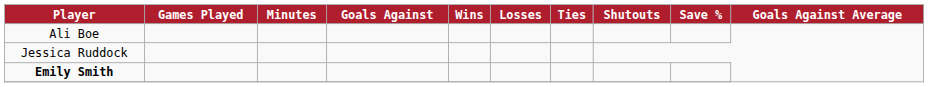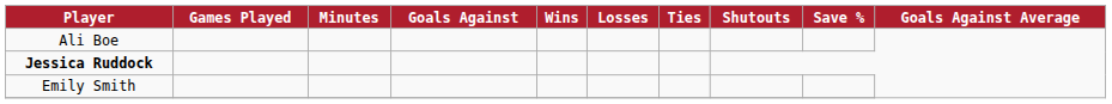Jessica Ruddock | Player: normal -> bold
Emily Smith | Player: bold -> normal
